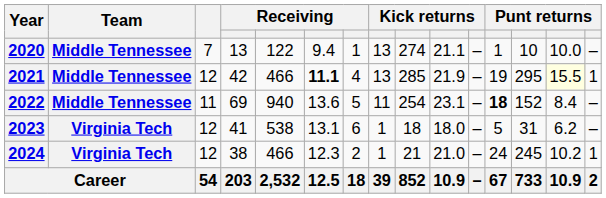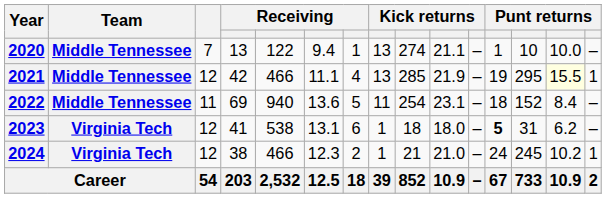2021 | column 6: bold -> normal
2022 | column 12: bold -> normal
2023 | column 12: normal -> bold
